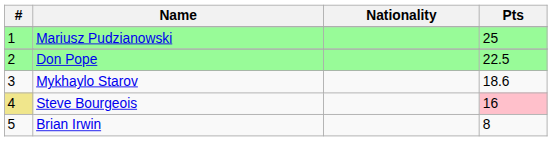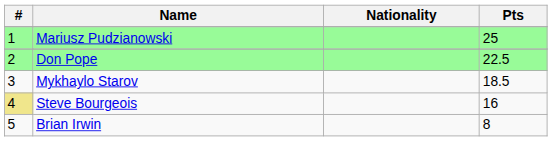Mykhaylo Starov | Pts: 18.6 -> 18.5
Steve Bourgeois | Pts: pink background -> no background
